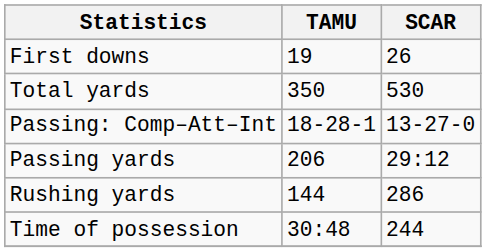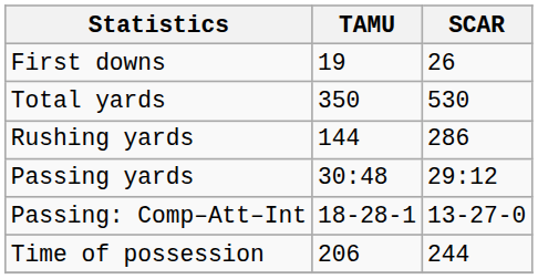rows swapped: Rushing yards <-> Passing: Comp–Att–Int
Passing yards | TAMU: 206 -> 30:48
Time of possession | TAMU: 30:48 -> 206
